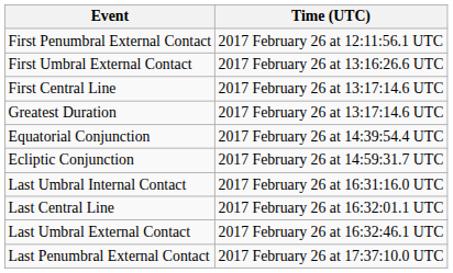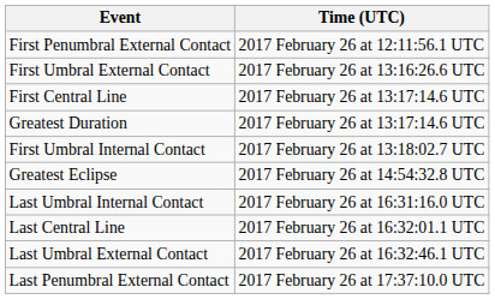+ row: First Umbral Internal Contact | 2017 February 26 at 13:18:02.7 UTC
- row: Equatorial Conjunction | 2017 February 26 at 14:39:54.4 UTC
+ row: Greatest Eclipse | 2017 February 26 at 14:54:32.8 UTC
- row: Ecliptic Conjunction | 2017 February 26 at 14:59:31.7 UTC
